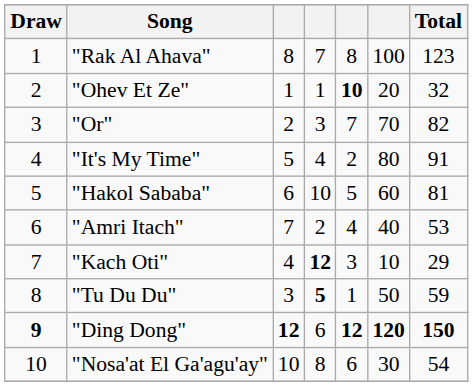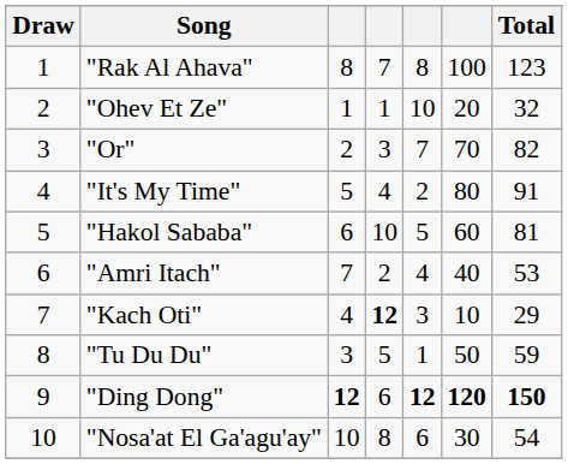"Ohev Et Ze" | column 5: bold -> normal
"Tu Du Du" | column 4: bold -> normal
"Ding Dong" | Draw: bold -> normal
